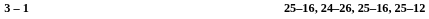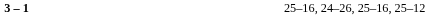row 1 | column 2: bold -> normal
